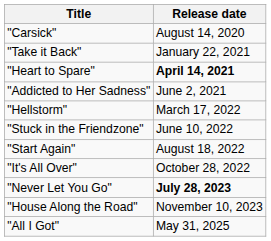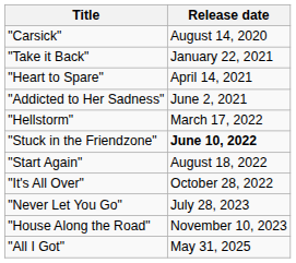"Heart to Spare" | Release date: bold -> normal
"Stuck in the Friendzone" | Release date: normal -> bold
"Never Let You Go" | Release date: bold -> normal
